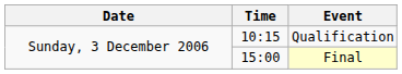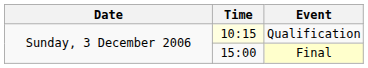Qualification | Time: no background -> lightyellow background
